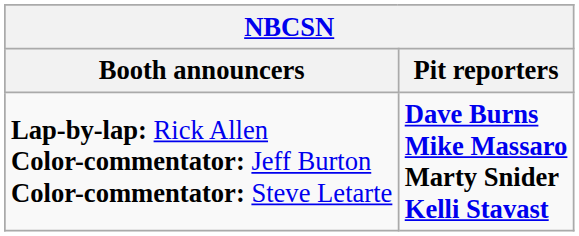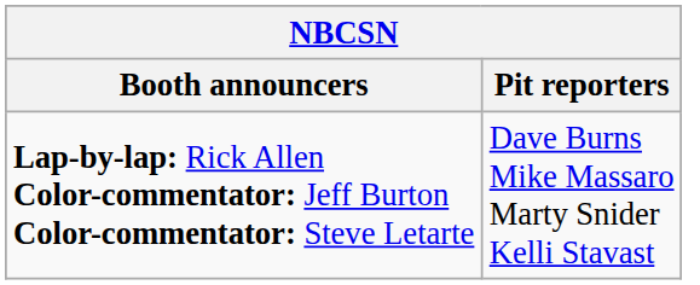row 3 | Pit reporters: bold -> normal
